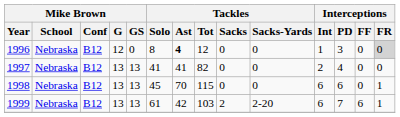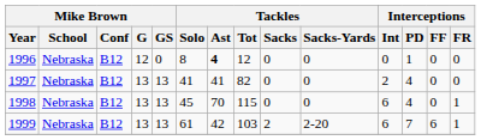1996 | Interceptions / Int: 1 -> 0
1996 | Interceptions / PD: 3 -> 1
1996 | Interceptions / FR: lightgrey background -> no background
1998 | Interceptions / PD: 6 -> 4
